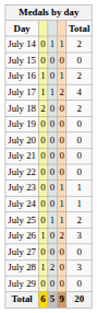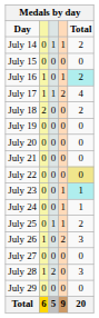July 16 | Total: no background -> paleturquoise background
July 22 | Total: no background -> khaki background
July 23 | Total: no background -> paleturquoise background
